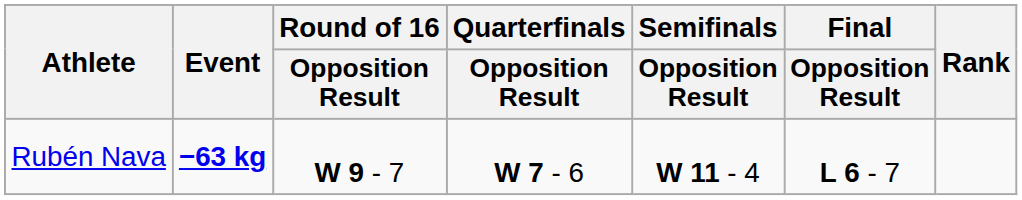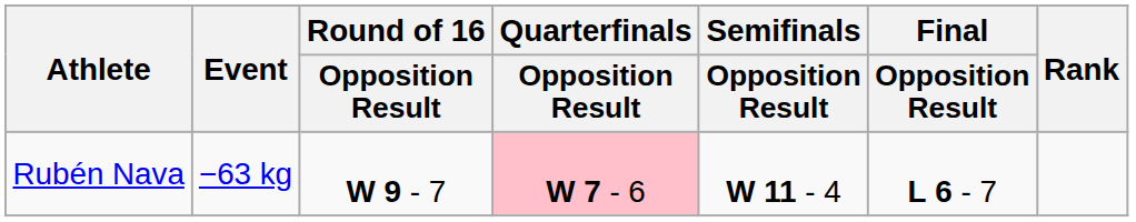Rubén Nava | Event: bold -> normal
Rubén Nava | Quarterfinals / Opposition Result: no background -> pink background
